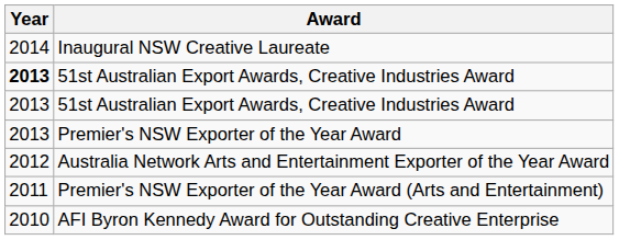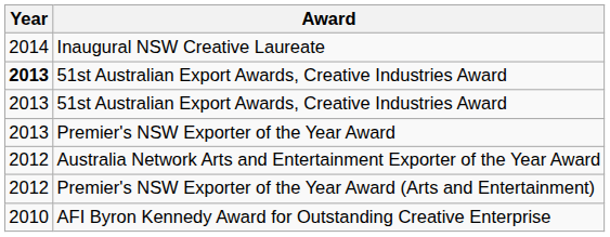row 7 | Year: 2011 -> 2012
